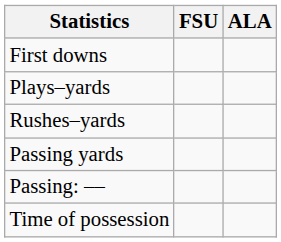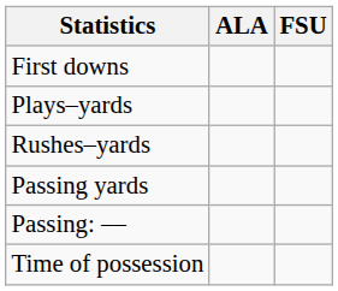columns swapped: ALA <-> FSU
